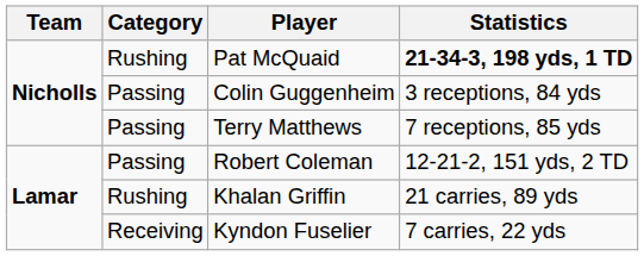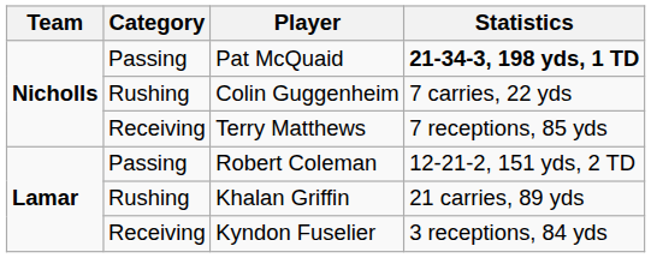Pat McQuaid | Category: Rushing -> Passing
Colin Guggenheim | Category: Passing -> Rushing
Colin Guggenheim | Statistics: 3 receptions, 84 yds -> 7 carries, 22 yds
Terry Matthews | Category: Passing -> Receiving
Kyndon Fuselier | Statistics: 7 carries, 22 yds -> 3 receptions, 84 yds
